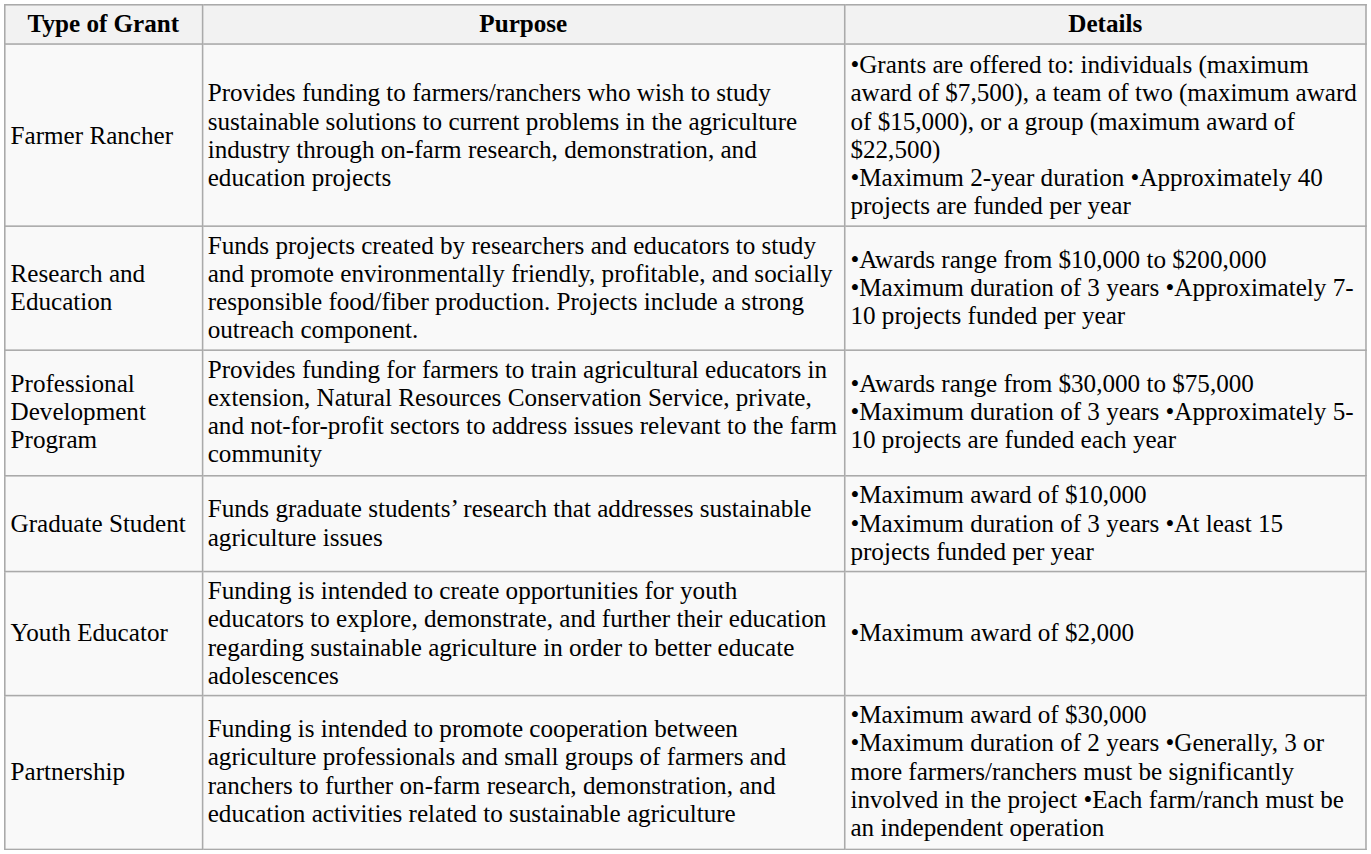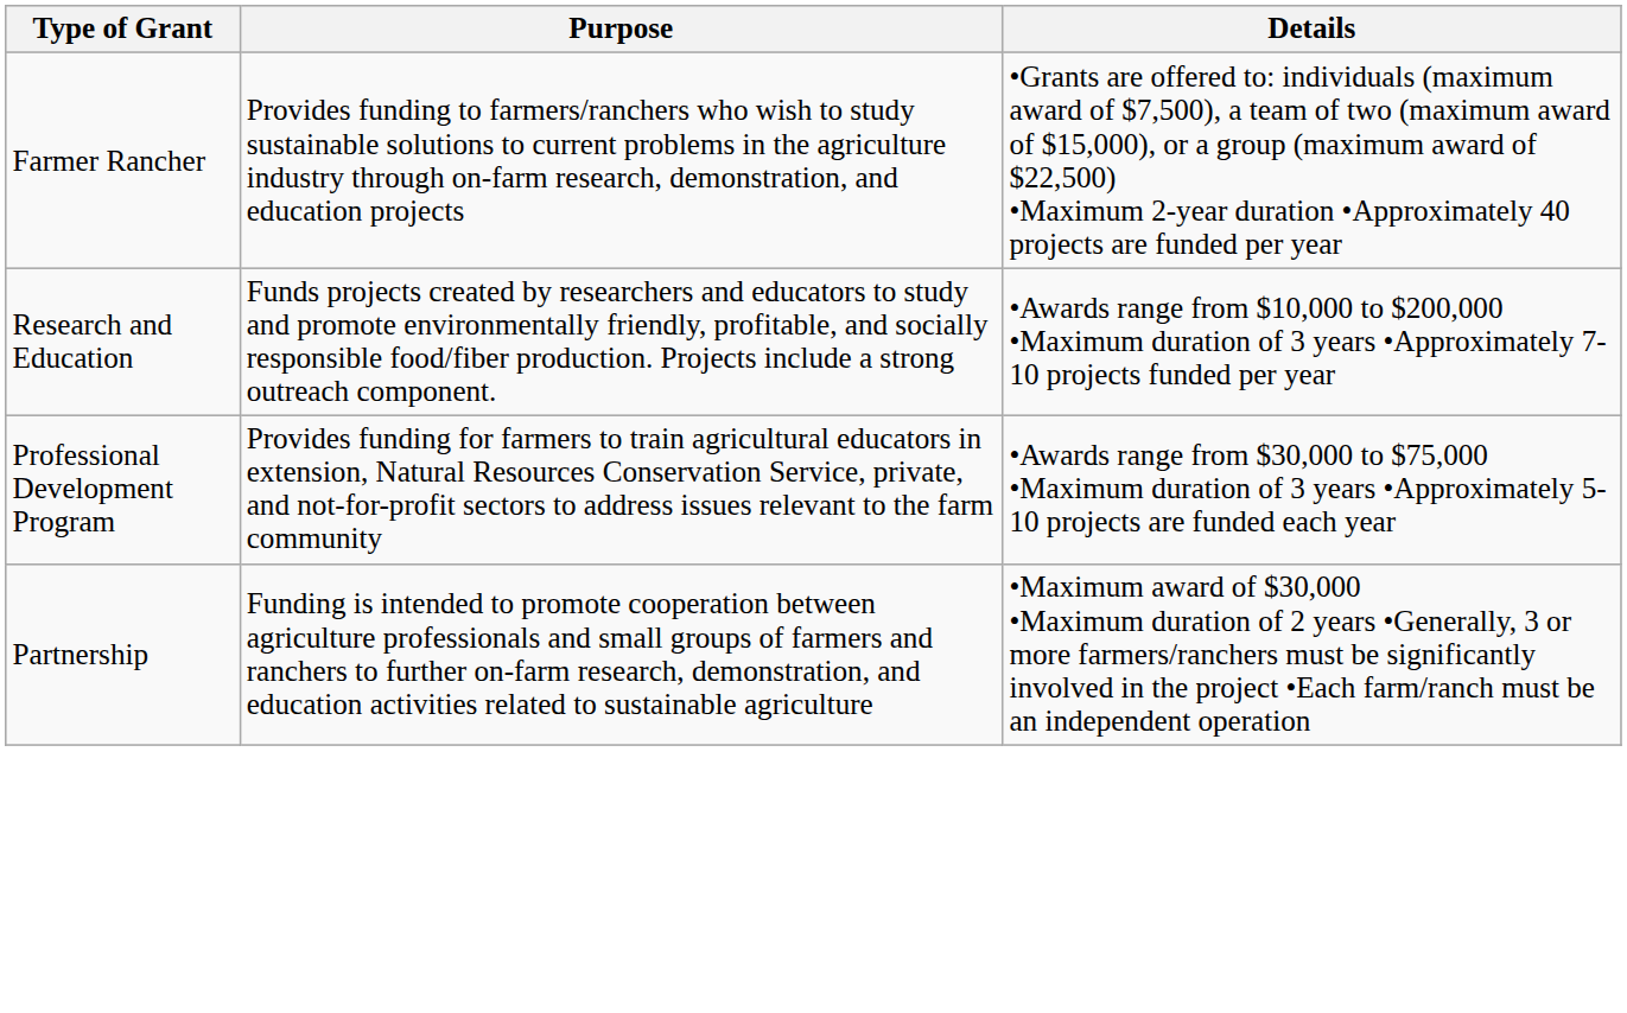- row: Graduate Student | Funds graduate students’ research that addresses sustainable agriculture issues | •Maximum award of $10,000 •Maximum duration of 3 years •At least 15 projects funded per year
- row: Youth Educator | Funding is intended to create opportunities for youth educators to explore, demonstrate, and further their education regarding sustainable agriculture in order to better educate adolescences | •Maximum award of $2,000
